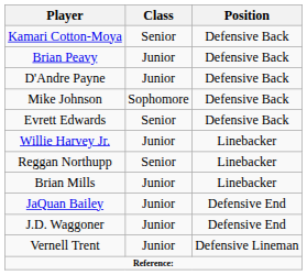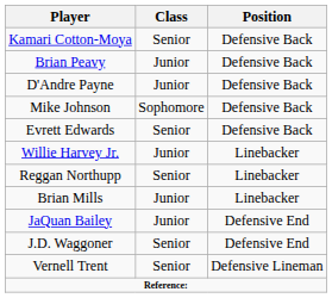J.D. Waggoner | Class: Junior -> Senior
Vernell Trent | Class: Junior -> Senior
